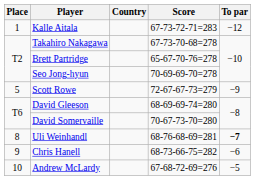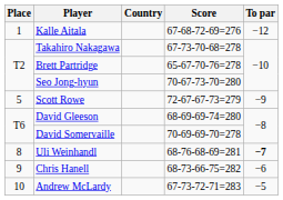Kalle Aitala | Score: 67-73-72-71=283 -> 67-68-72-69=276
Seo Jong-hyun | Score: 70-69-69-70=278 -> 70-67-73-70=280
David Somervaille | Score: 70-67-73-70=280 -> 70-69-69-70=278
Andrew McLardy | Score: 67-68-72-69=276 -> 67-73-72-71=283
